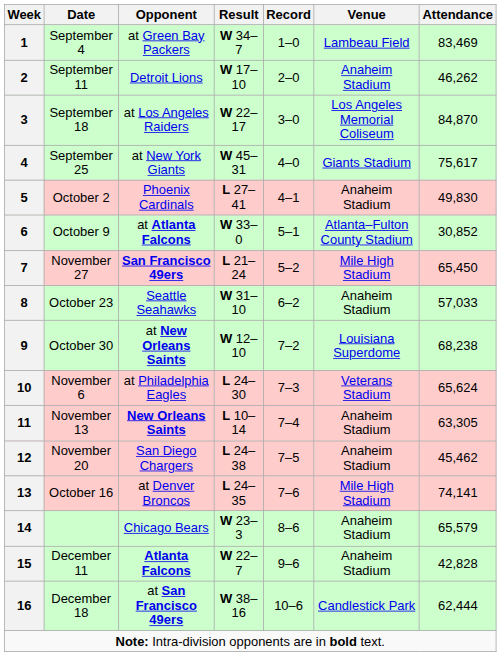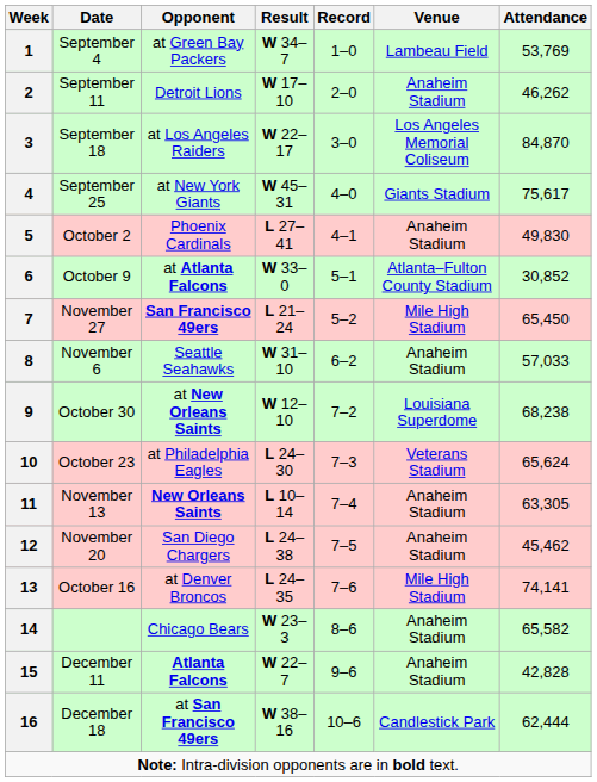1 | Attendance: 83,469 -> 53,769
8 | Date: October 23 -> November 6
10 | Date: November 6 -> October 23
14 | Attendance: 65,579 -> 65,582
